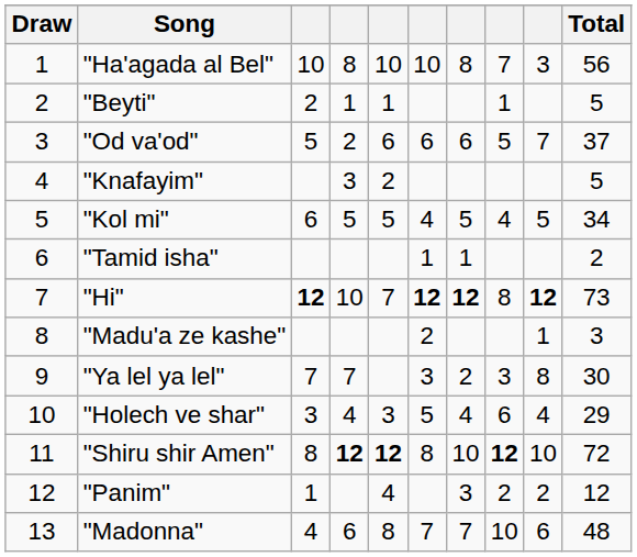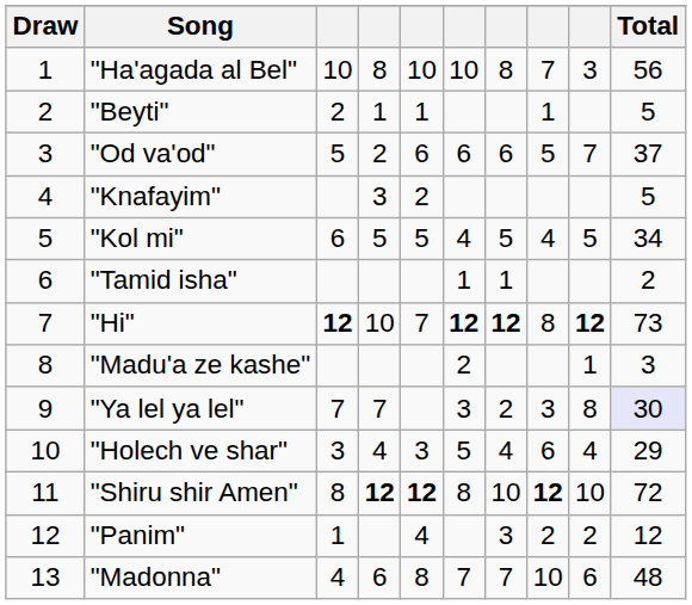"Ya lel ya lel" | Total: no background -> lavender background
